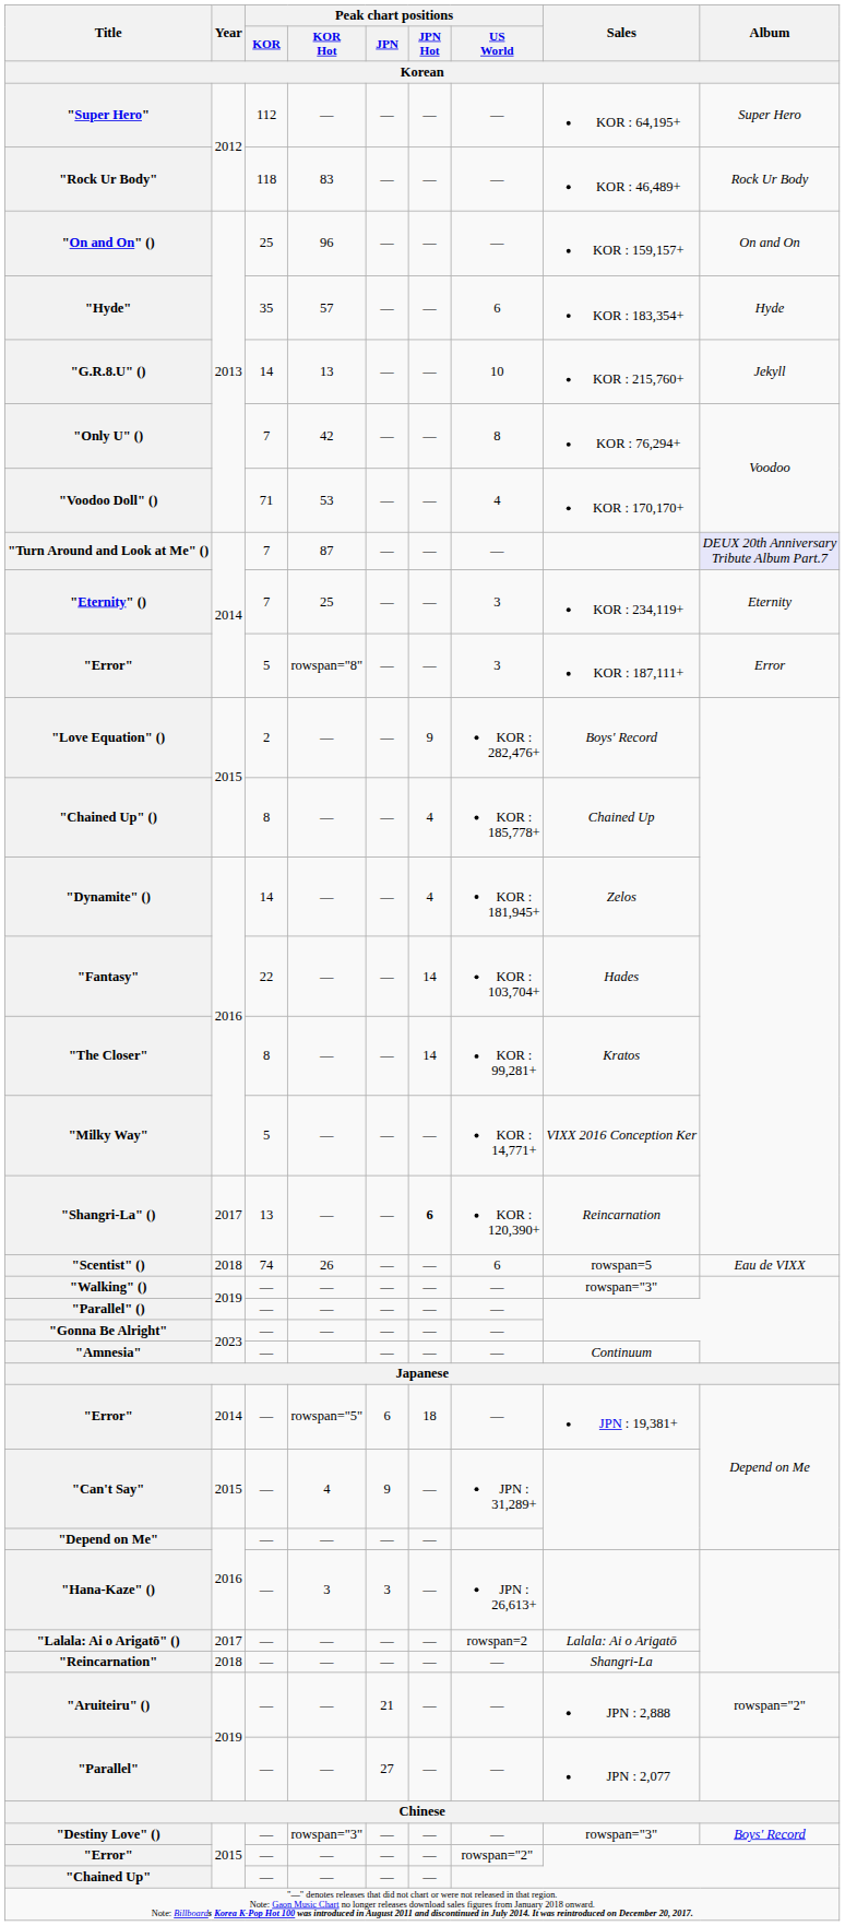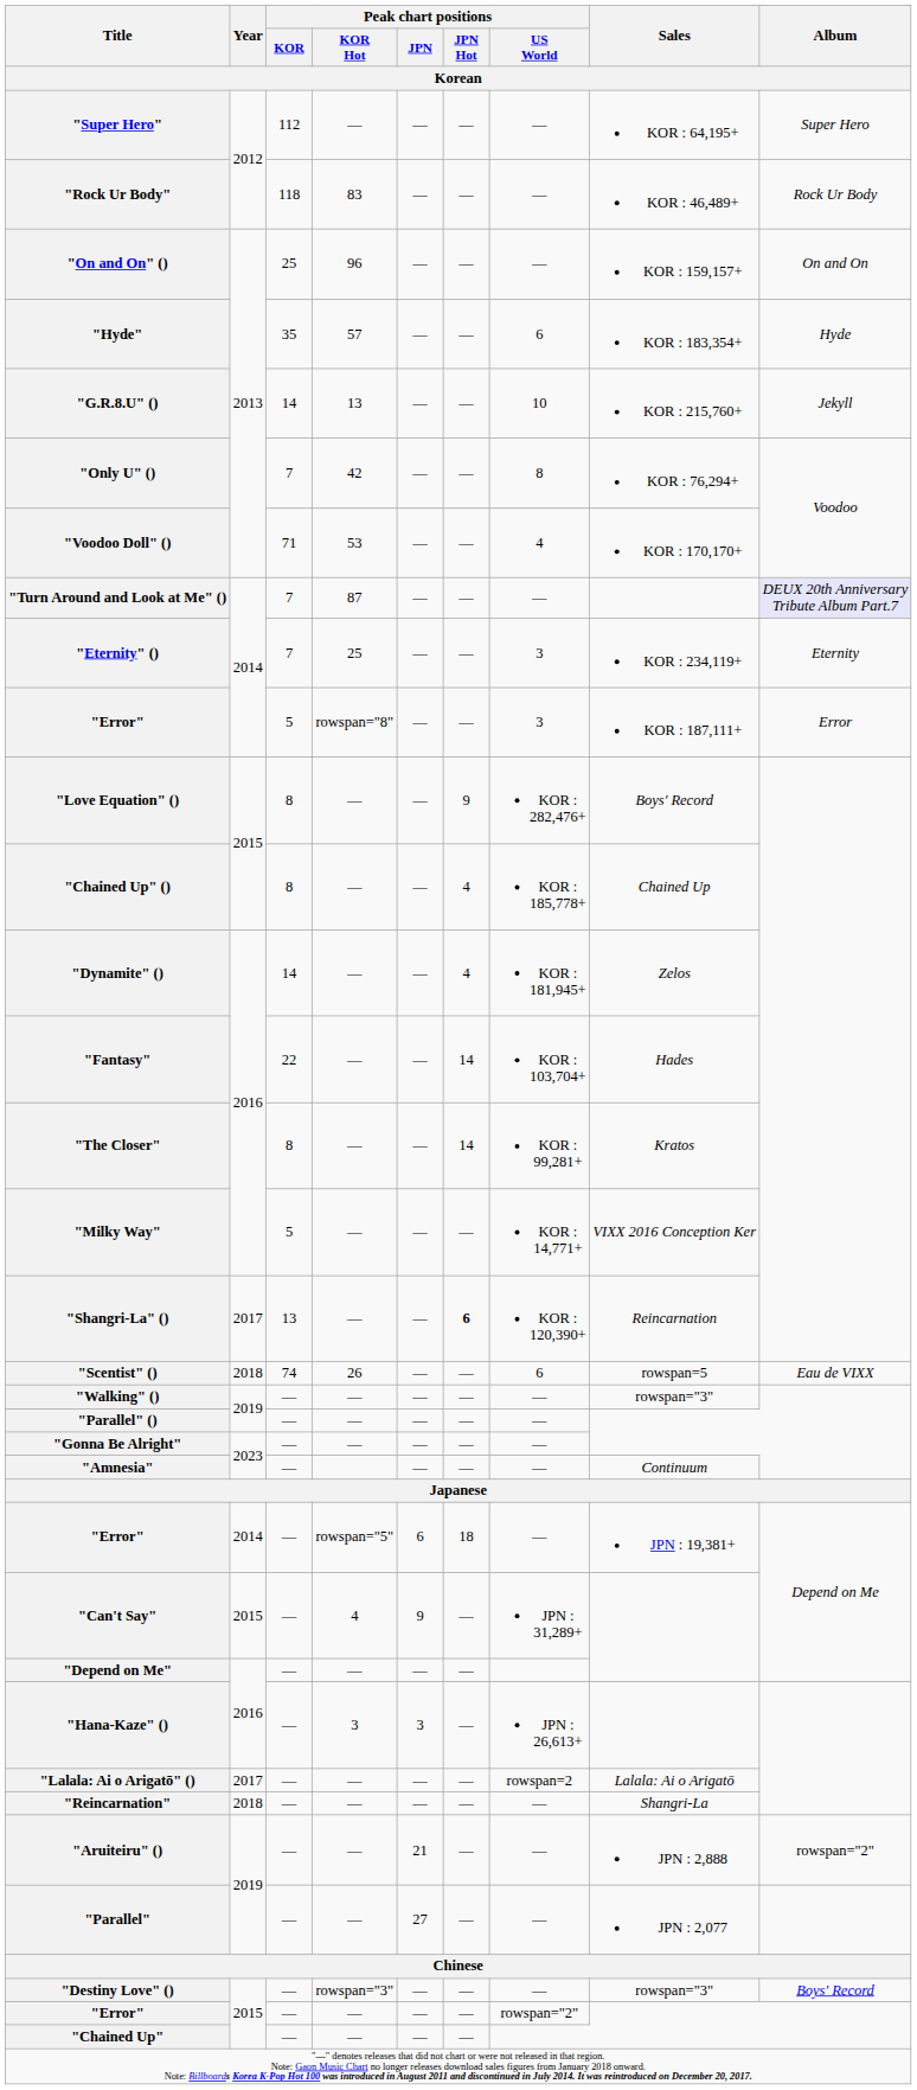"Love Equation" () | Peak chart positions / KOR / Korean: 2 -> 8
